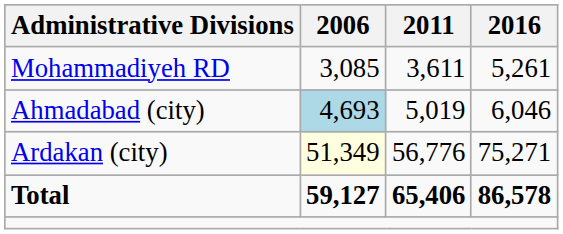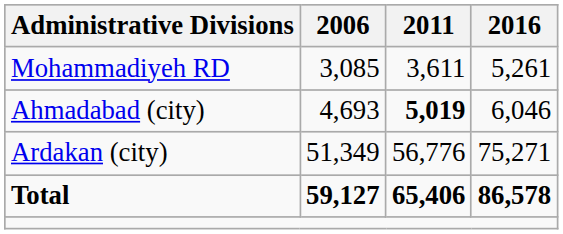Ahmadabad (city) | 2006: lightblue background -> no background
Ahmadabad (city) | 2011: normal -> bold
Ardakan (city) | 2006: lightyellow background -> no background
